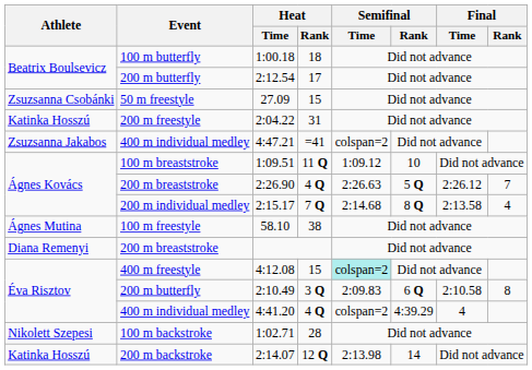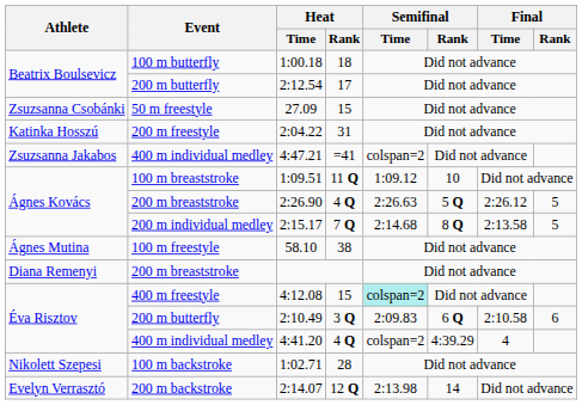2:26.90 | Final / Rank: 7 -> 5
2:15.17 | Final / Rank: 4 -> 5
2:10.49 | Final / Rank: 8 -> 6
2:14.07 | Athlete: Katinka Hosszú -> Evelyn Verrasztó
